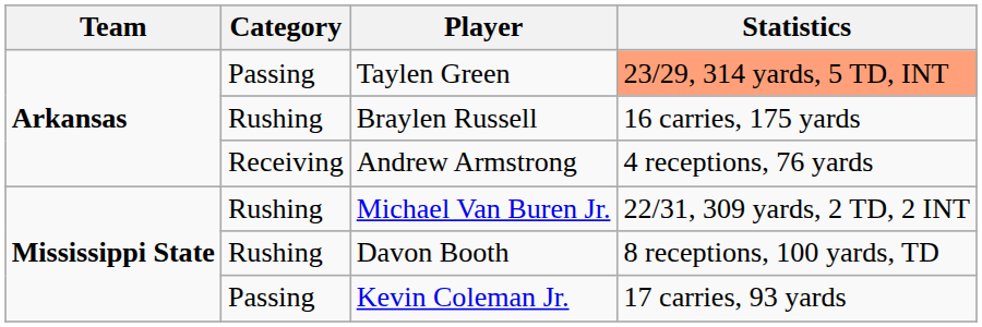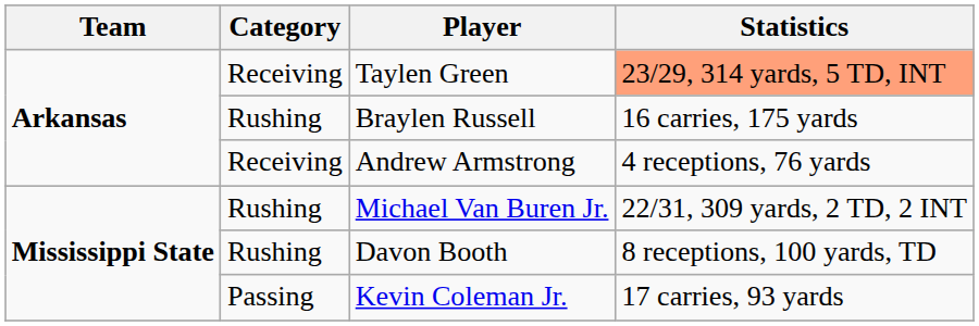Taylen Green | Category: Passing -> Receiving
